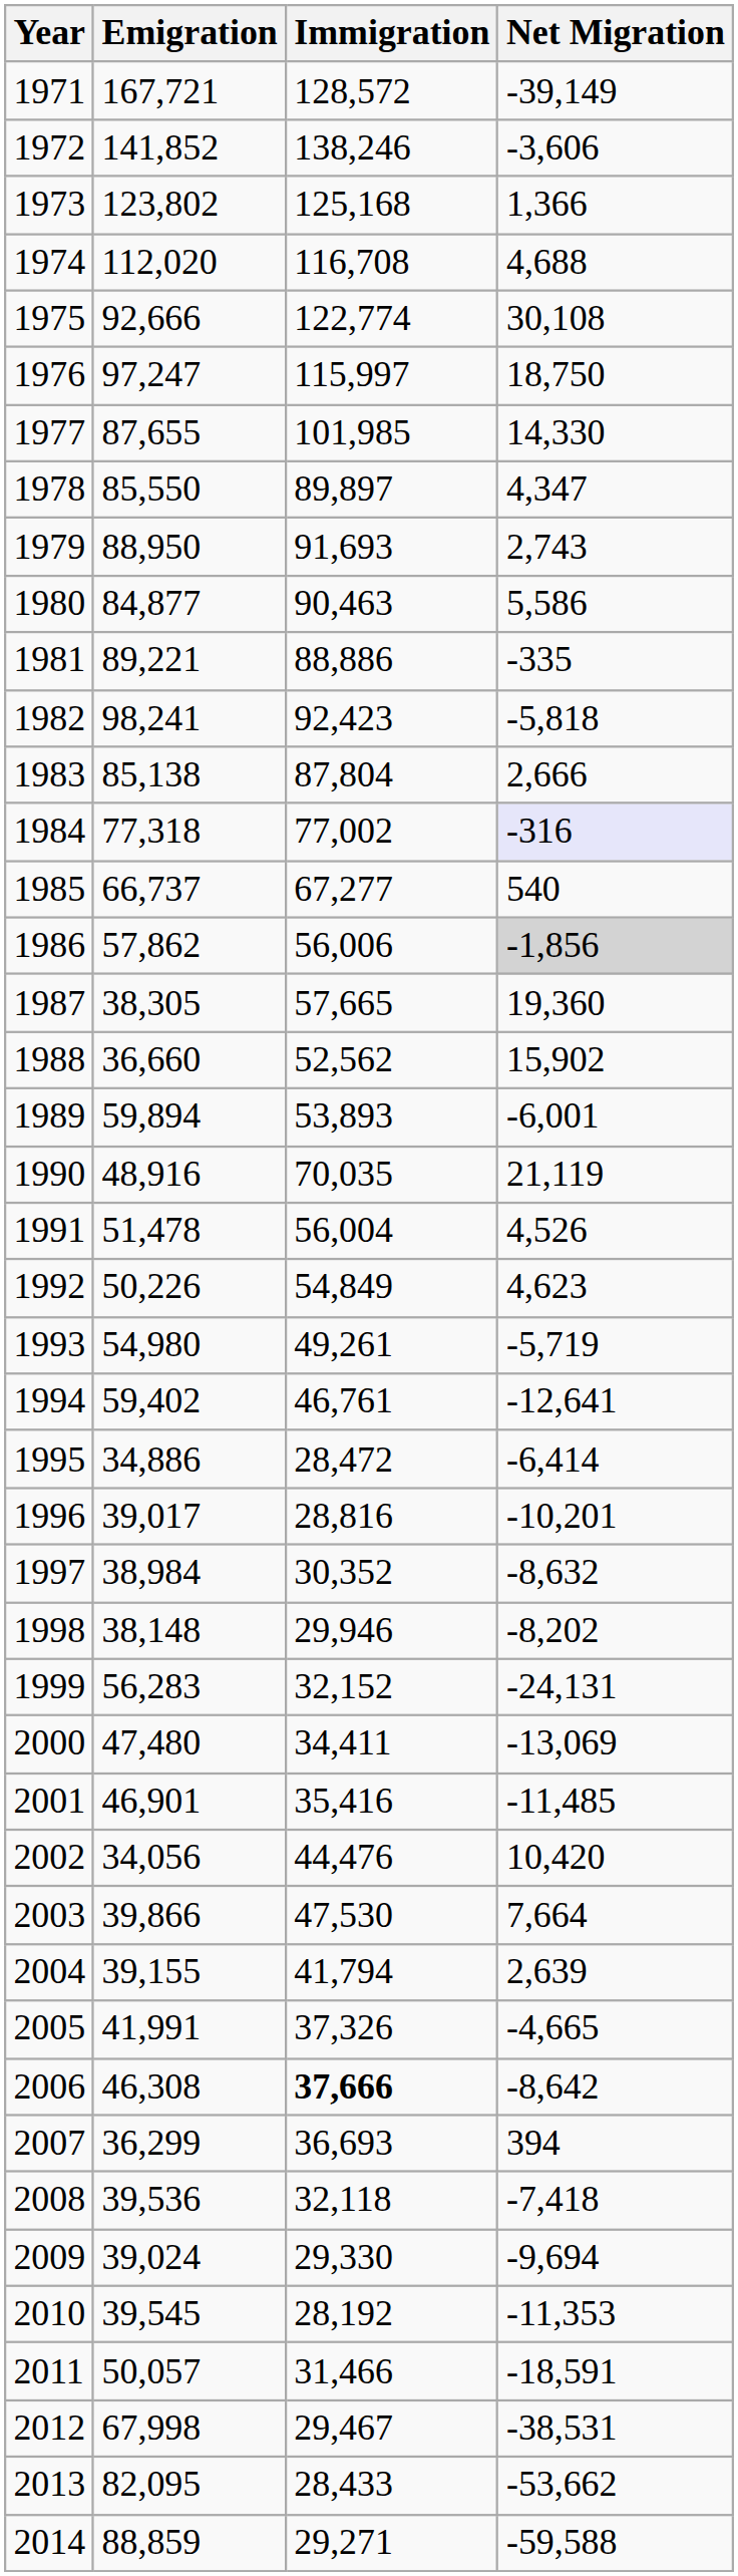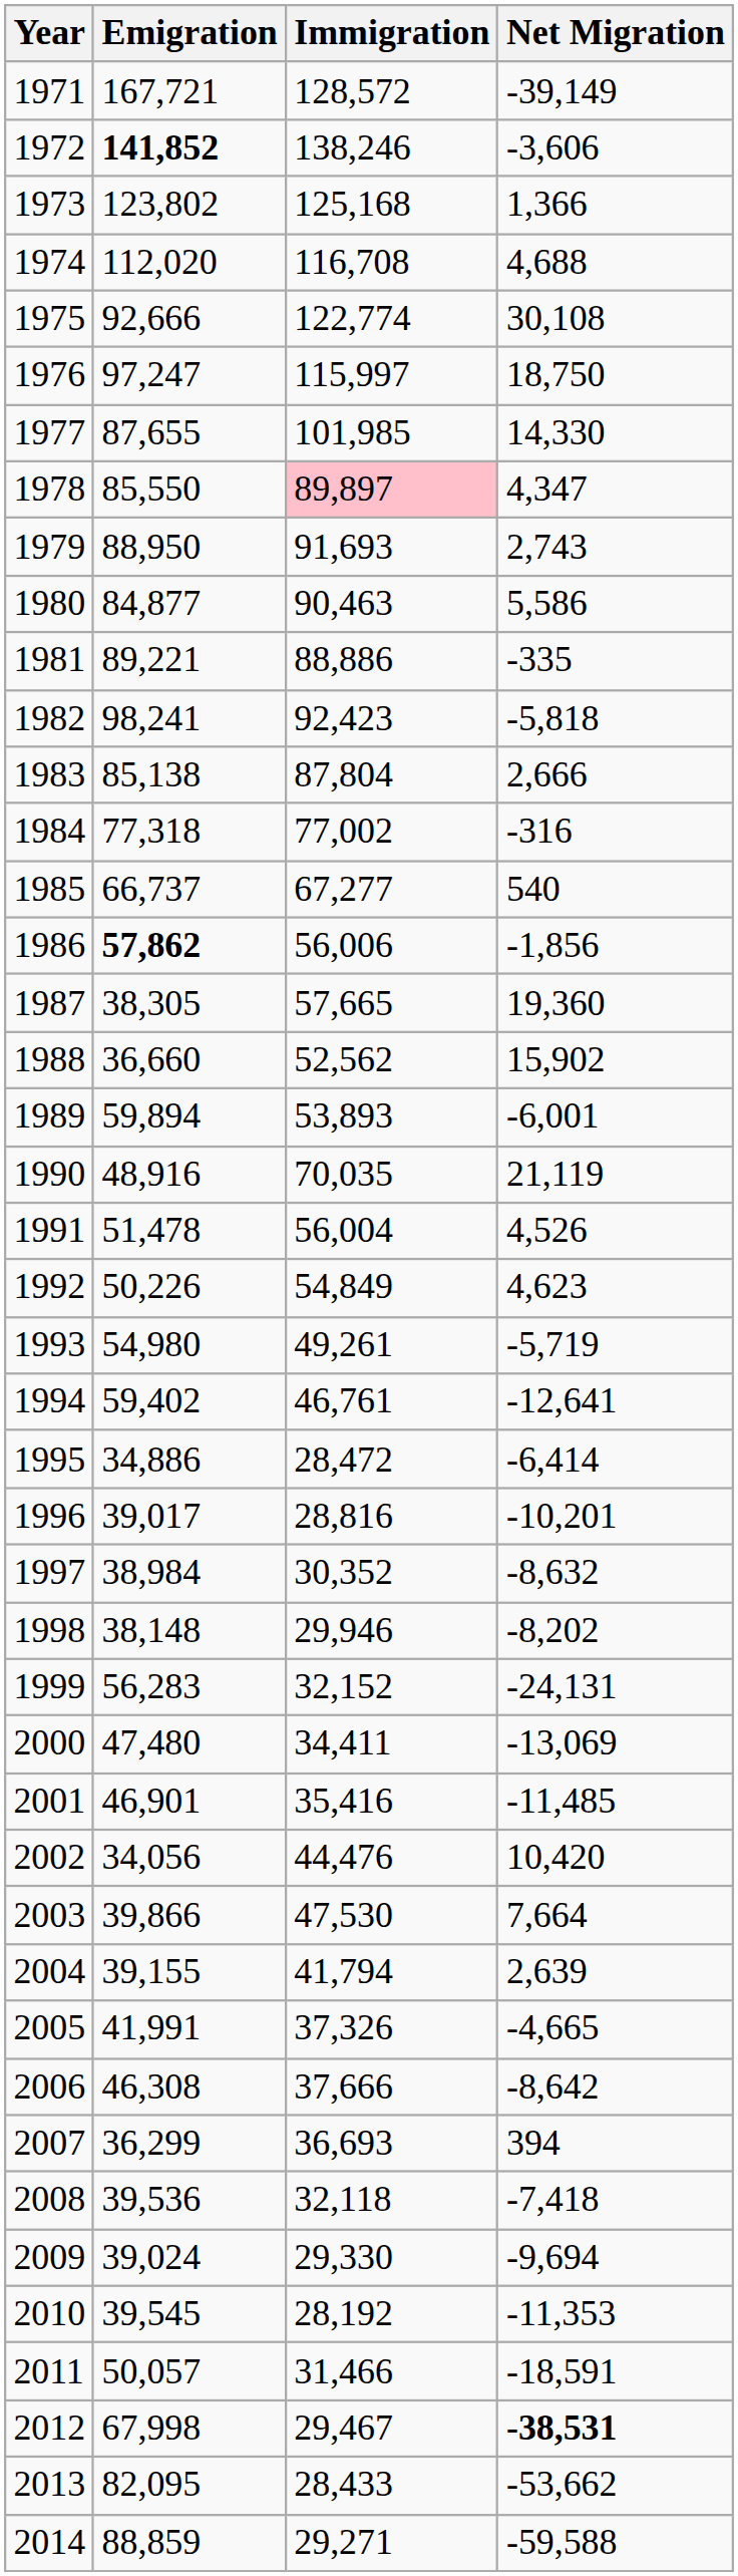1972 | Emigration: normal -> bold
1978 | Immigration: no background -> pink background
1984 | Net Migration: lavender background -> no background
1986 | Emigration: normal -> bold
1986 | Net Migration: lightgrey background -> no background
2006 | Immigration: bold -> normal
2012 | Net Migration: normal -> bold
